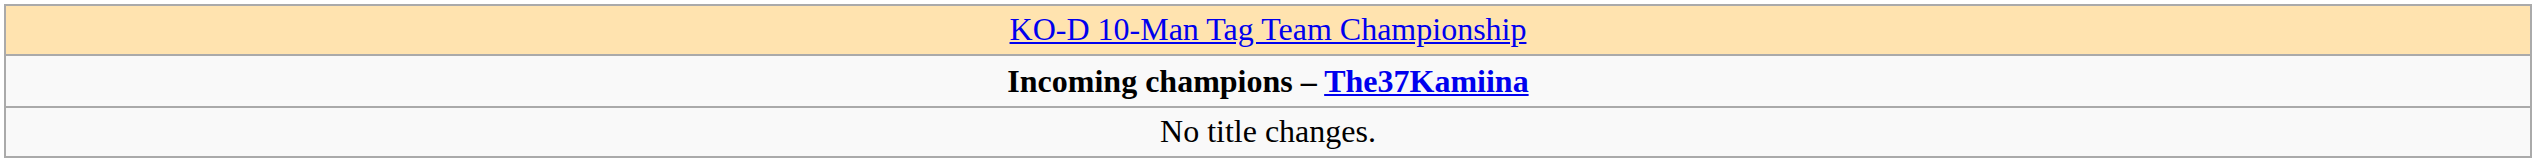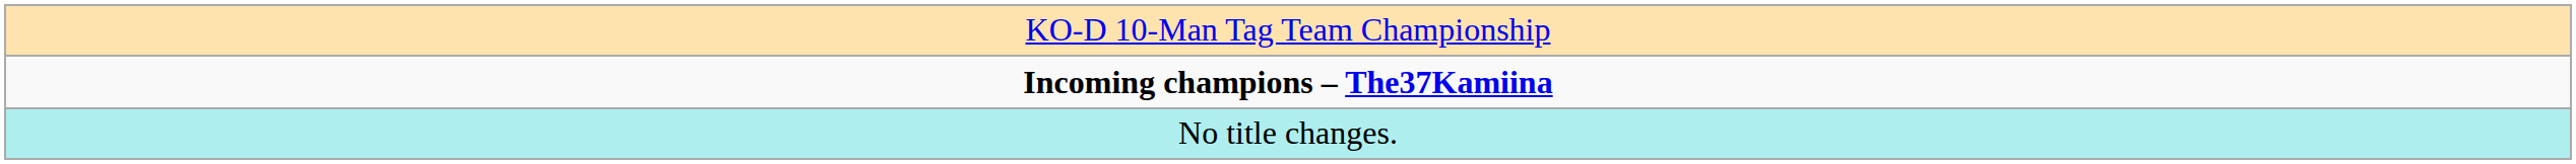No title changes. | column 1: no background -> paleturquoise background
